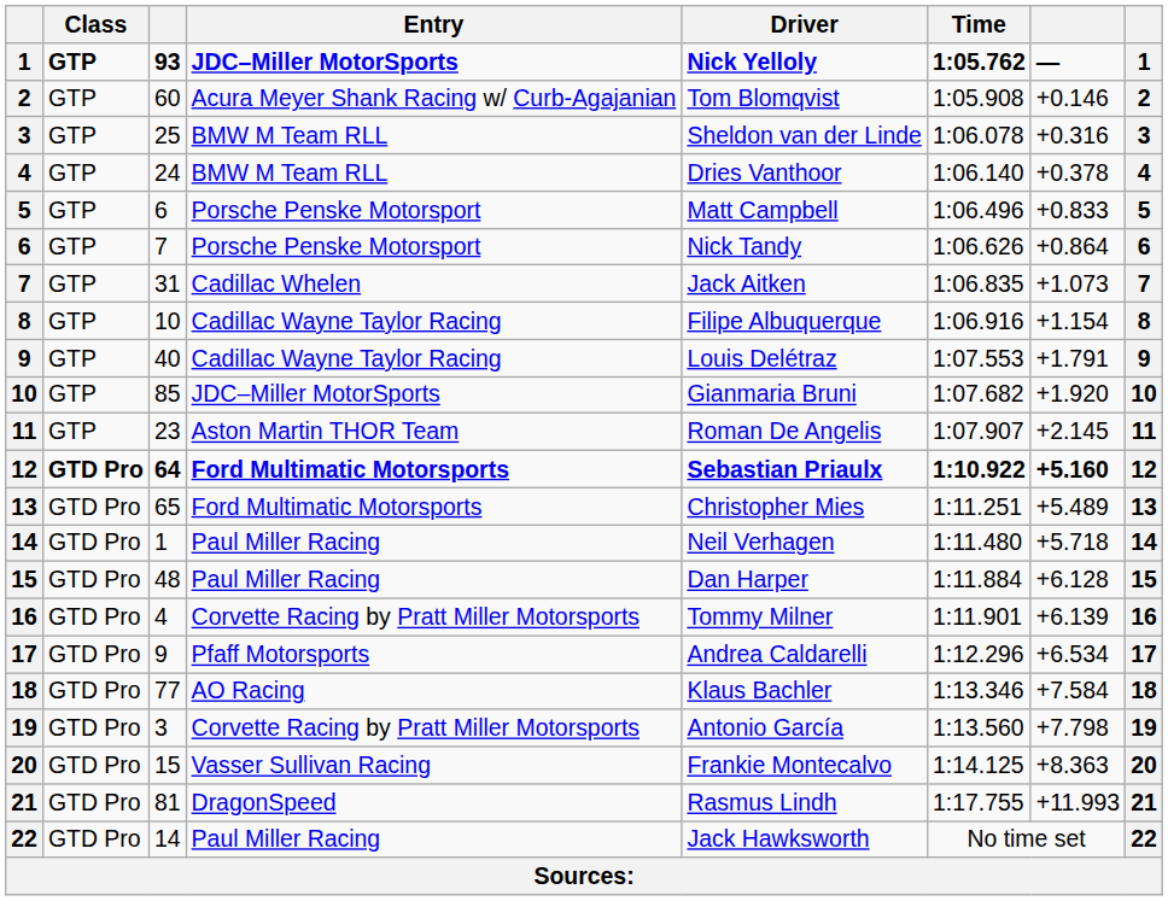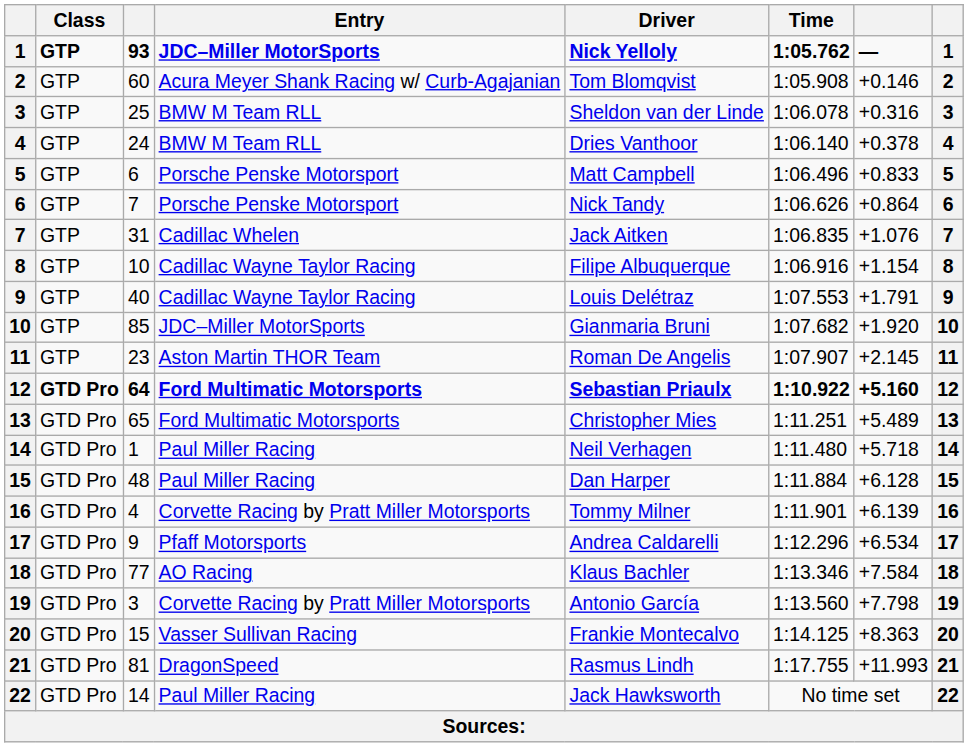row 8 | column 7: +1.073 -> +1.076
